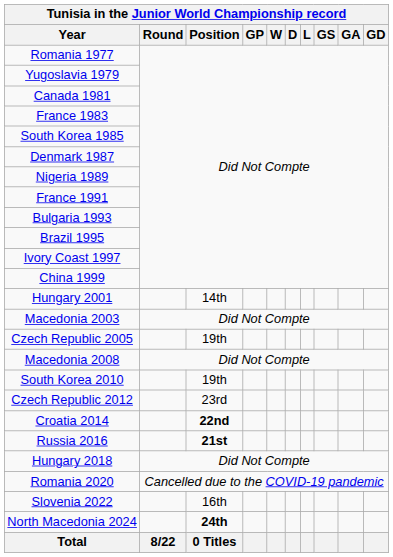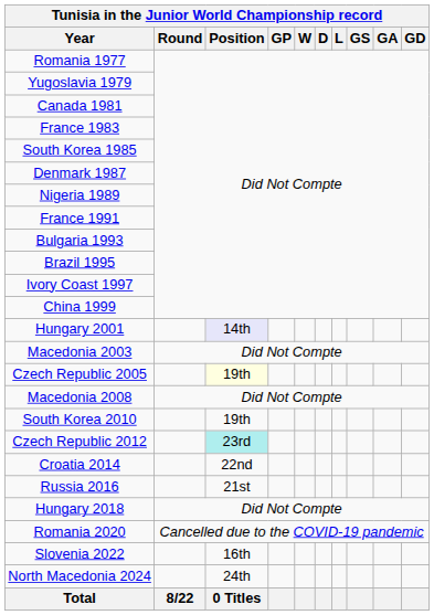Hungary 2001 | Tunisia in the Junior World Championship record / Position: no background -> lavender background
Czech Republic 2005 | Tunisia in the Junior World Championship record / Position: no background -> lightyellow background
Czech Republic 2012 | Tunisia in the Junior World Championship record / Position: no background -> paleturquoise background
Croatia 2014 | Tunisia in the Junior World Championship record / Position: bold -> normal
Russia 2016 | Tunisia in the Junior World Championship record / Position: bold -> normal
North Macedonia 2024 | Tunisia in the Junior World Championship record / Position: bold -> normal
